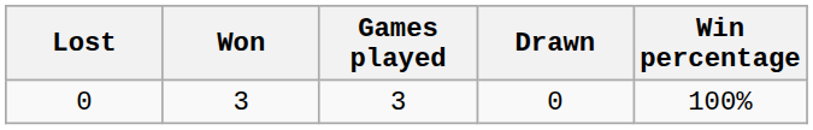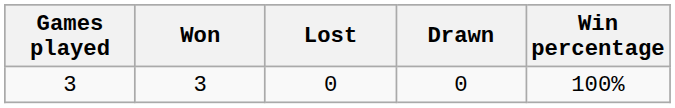columns swapped: Games played <-> Lost
